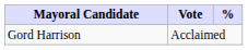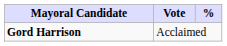Gord Harrison | Mayoral Candidate: normal -> bold
